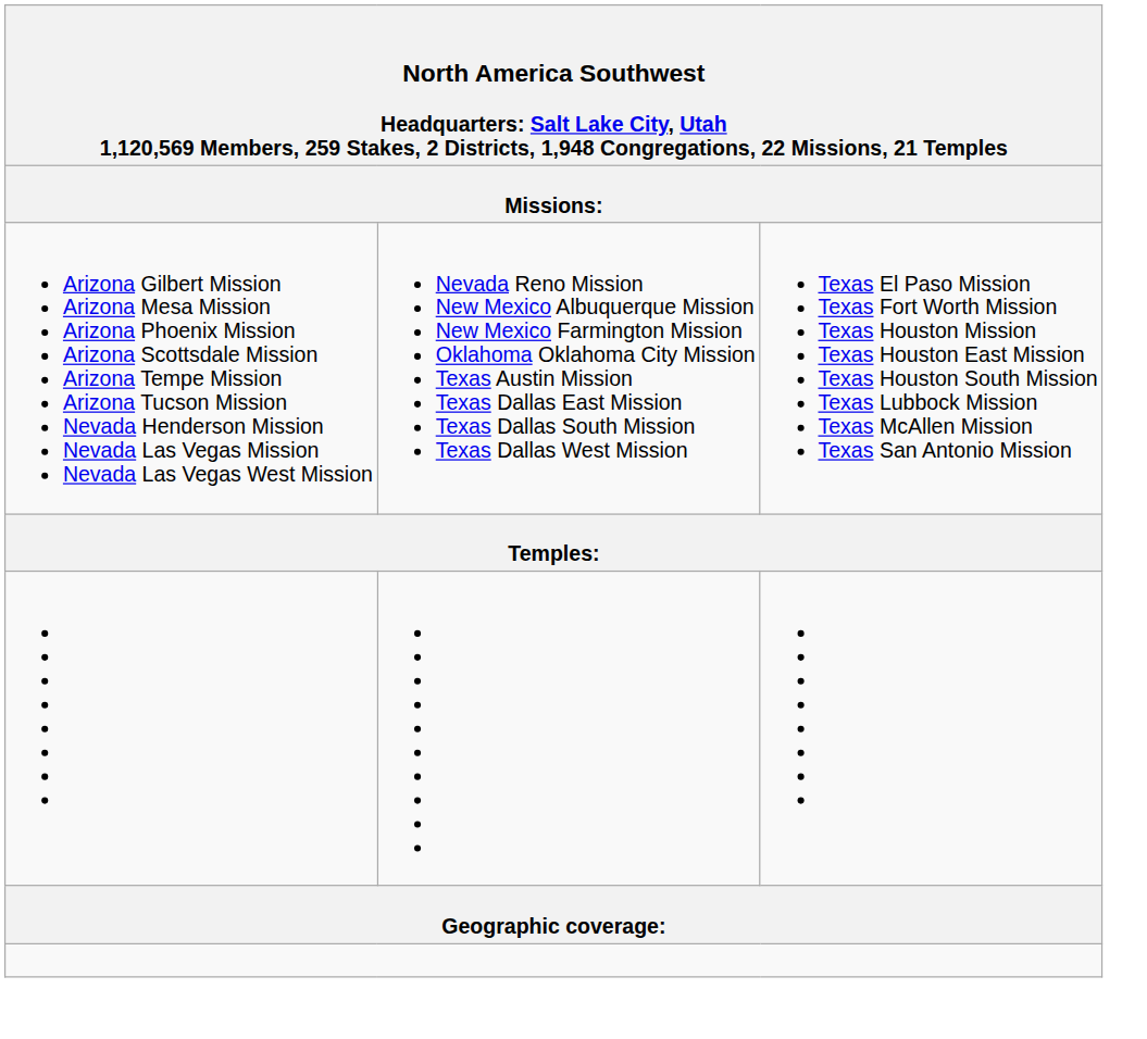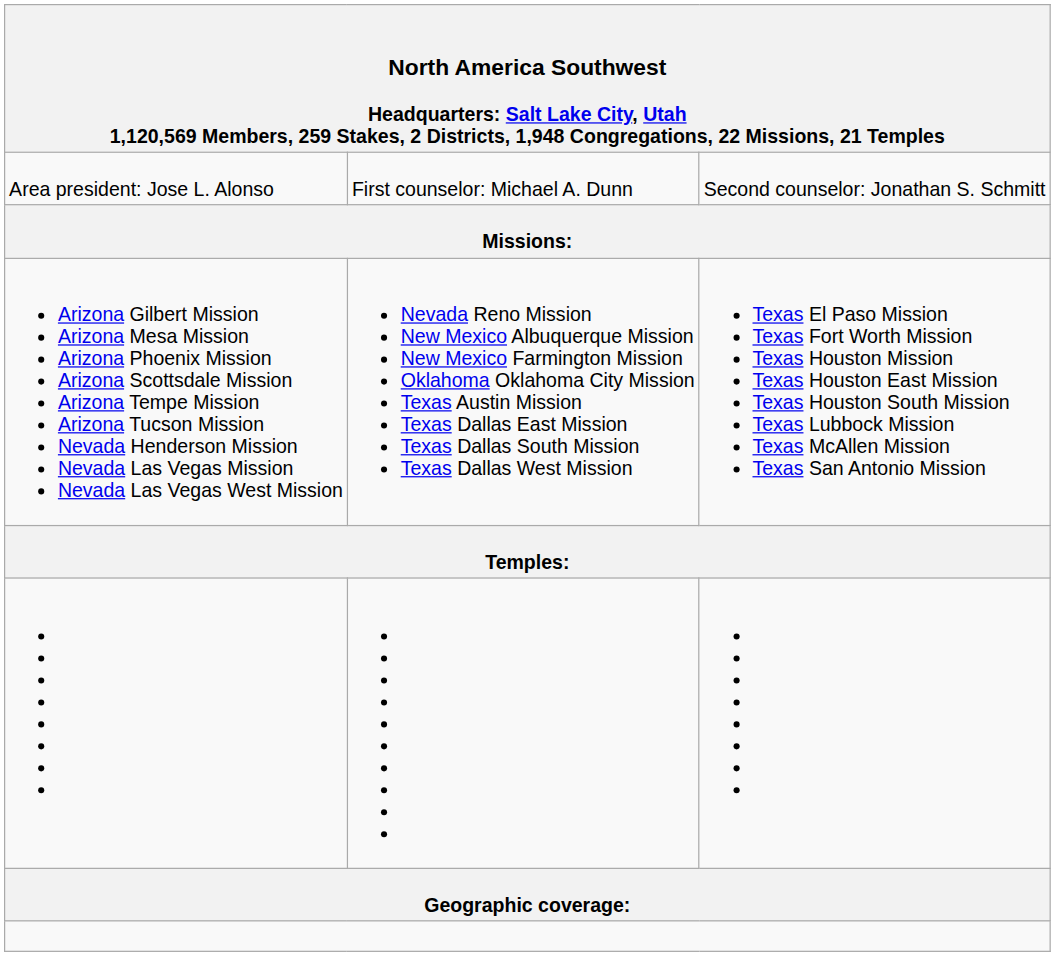+ row: Area president: Jose L. Alonso | First counselor: Michael A. Dunn | Second counselor: Jonathan S. Schmitt
